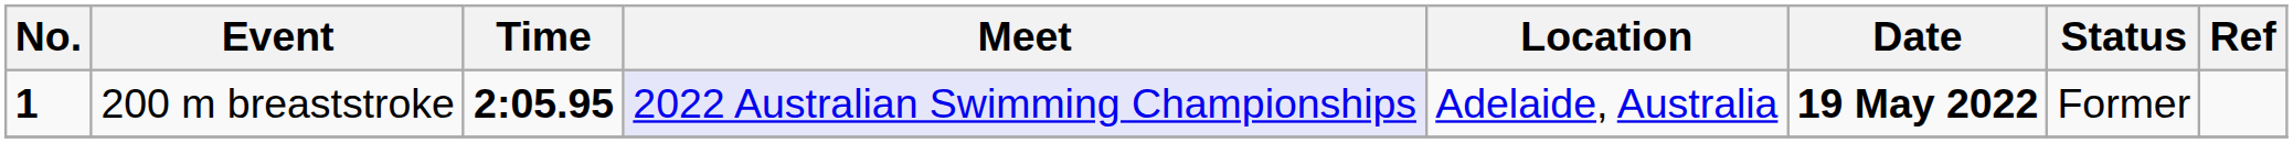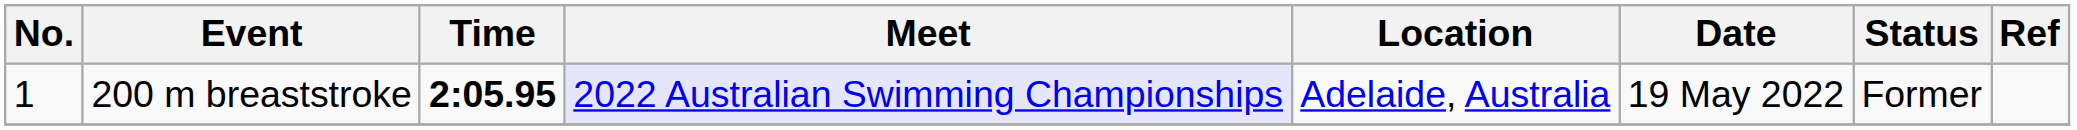200 m breaststroke | No.: bold -> normal
200 m breaststroke | Date: bold -> normal
